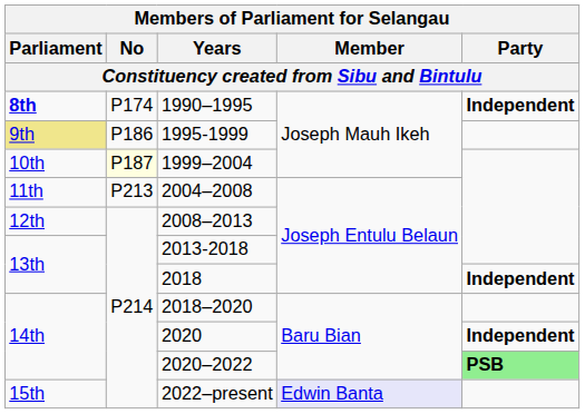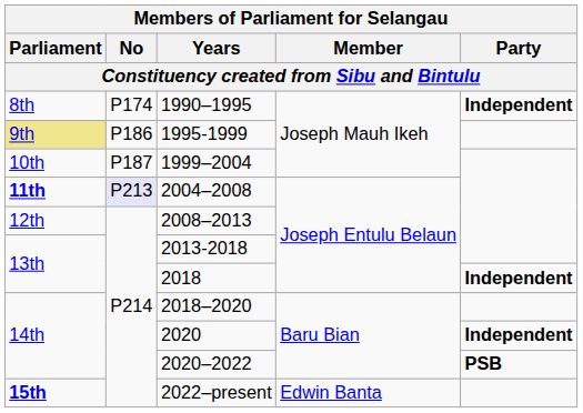1990–1995 | Parliament: bold -> normal
1999–2004 | No: lightyellow background -> no background
2004–2008 | Parliament: normal -> bold
2004–2008 | No: no background -> lavender background
2020–2022 | Party: lightgreen background -> no background
2022–present | Parliament: normal -> bold
2022–present | Member: lavender background -> no background
